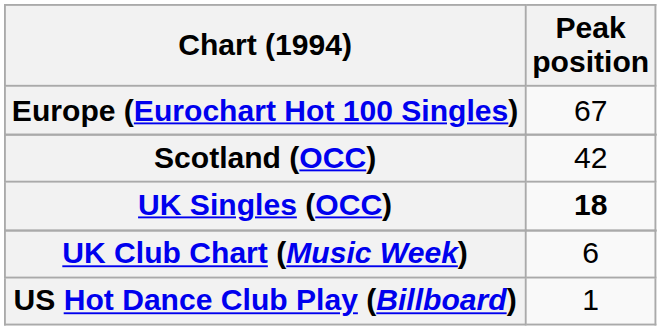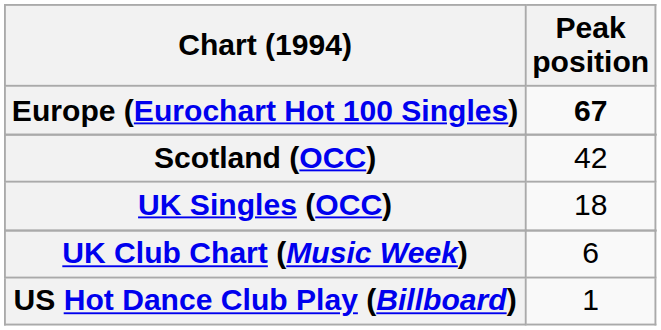Europe (Eurochart Hot 100 Singles) | Peak position: normal -> bold
UK Singles (OCC) | Peak position: bold -> normal
